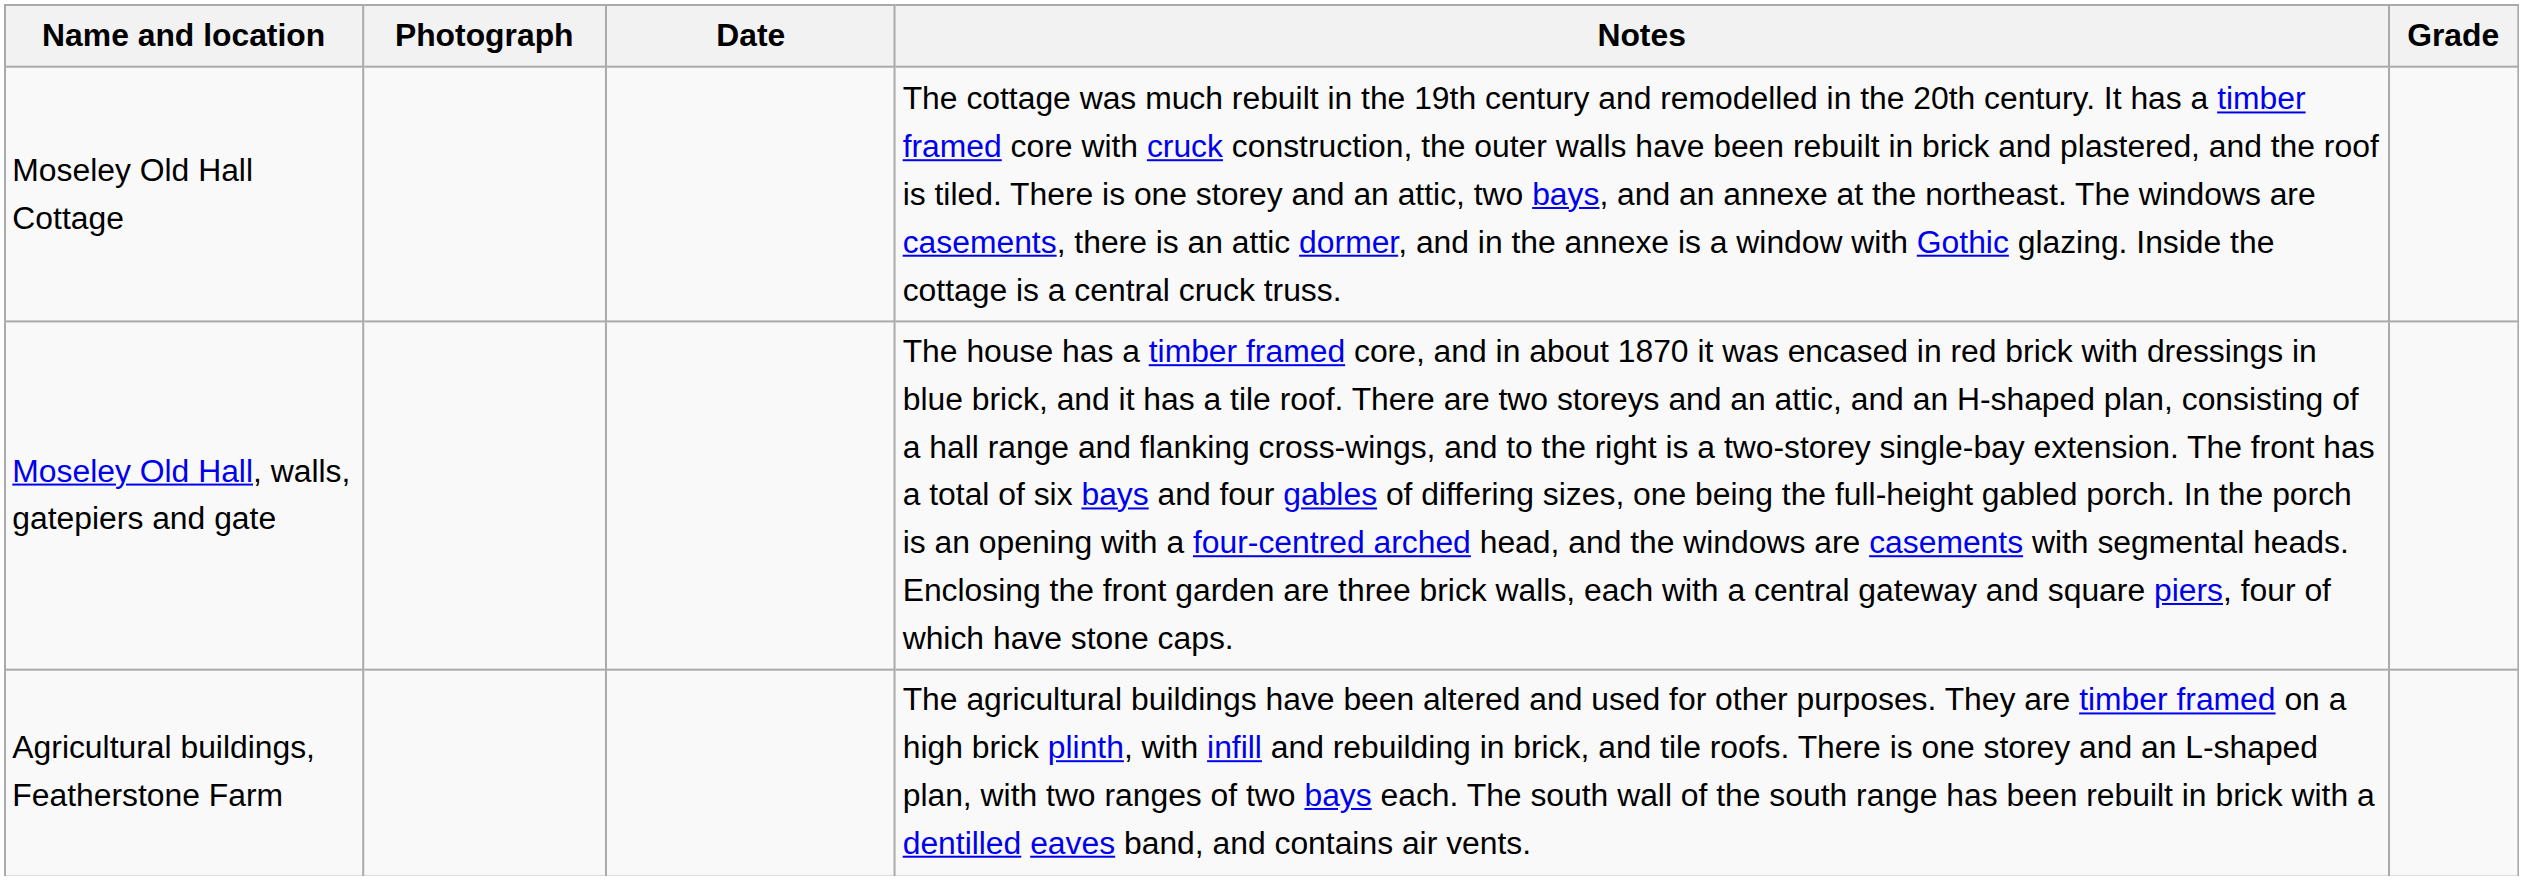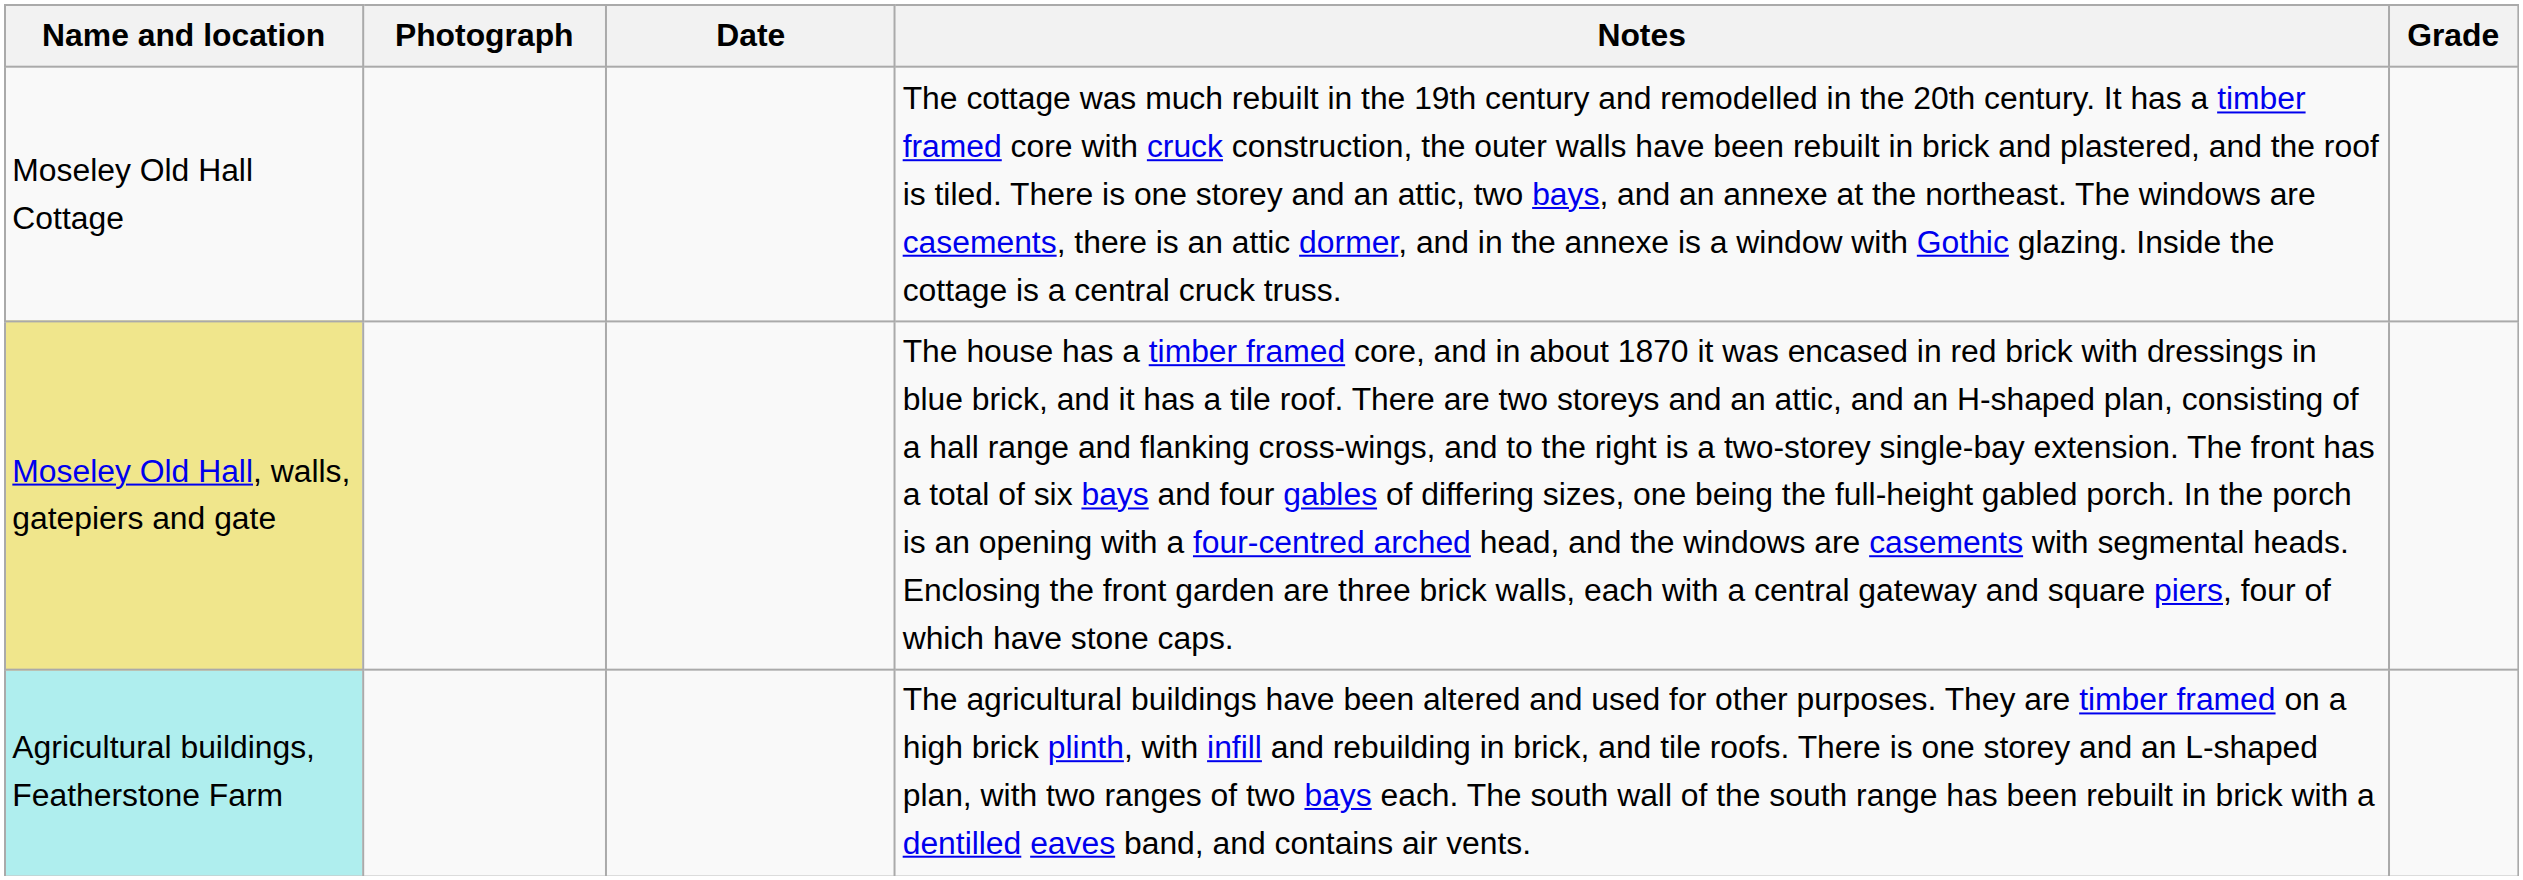Moseley Old Hall, walls, gatepiers and gate | Name and location: no background -> khaki background
Agricultural buildings, Featherstone Farm | Name and location: no background -> paleturquoise background
